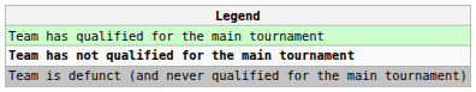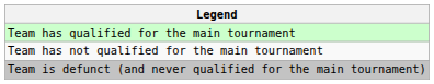row 3 | column 1: bold -> normal
